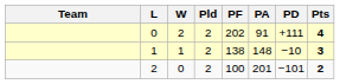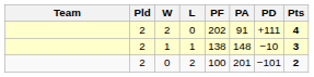columns swapped: Pld <-> L
